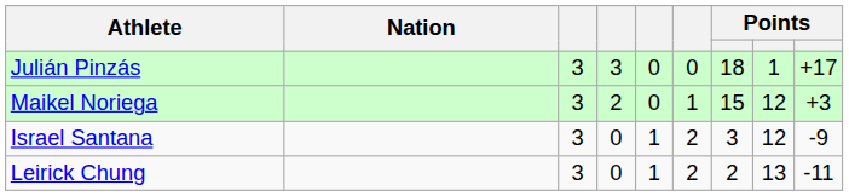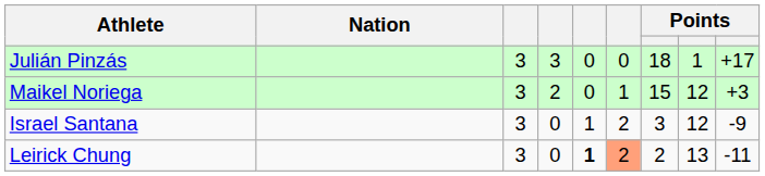Leirick Chung | column 5: normal -> bold
Leirick Chung | column 6: no background -> lightsalmon background
